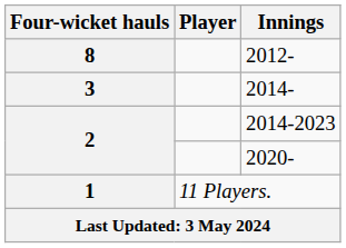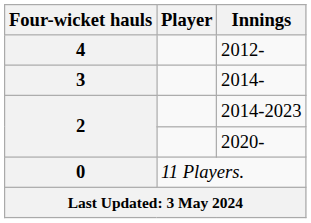2012- | Four-wicket hauls: 8 -> 4
11 Players. | Four-wicket hauls: 1 -> 0
